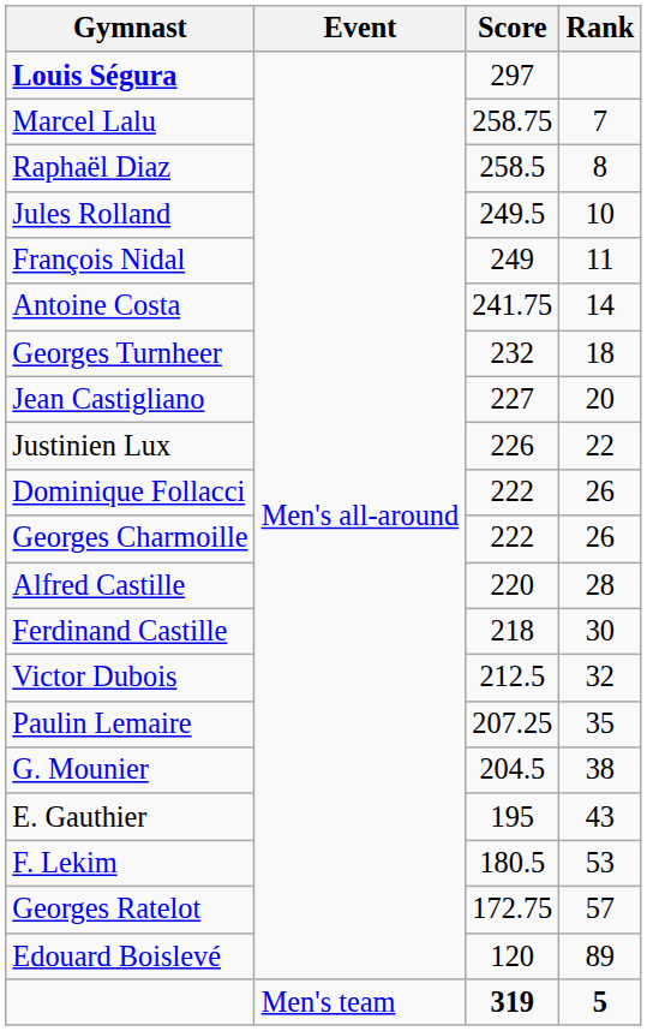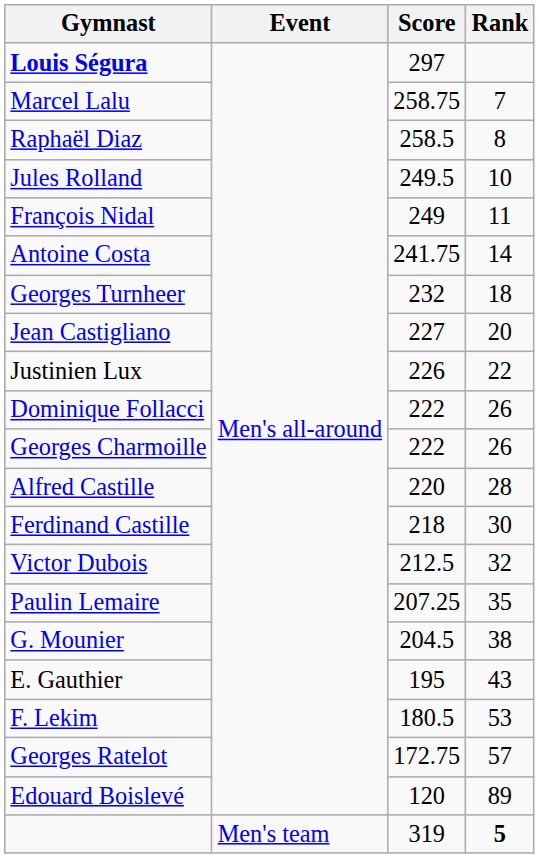row 22 | Score: bold -> normal
